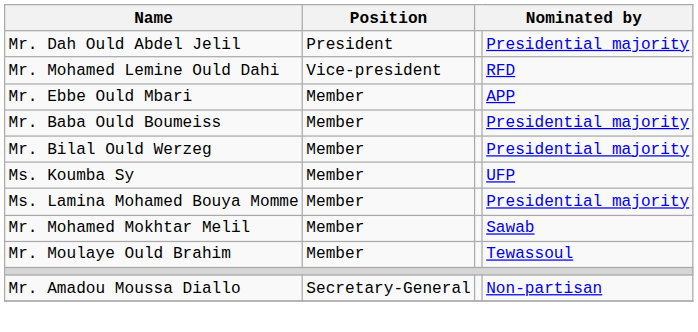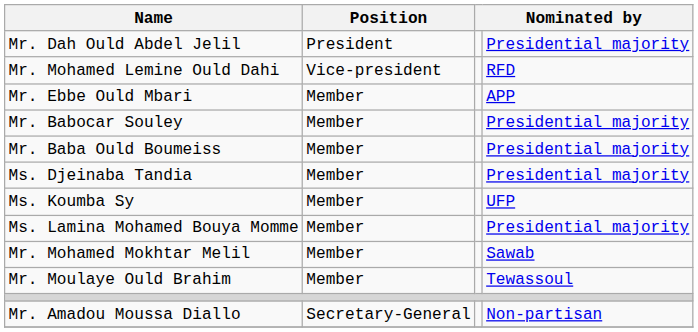+ row: Mr. Babocar Souley | Member | Presidential majority
- row: Mr. Bilal Ould Werzeg | Member | Presidential majority
+ row: Ms. Djeinaba Tandia | Member | Presidential majority
